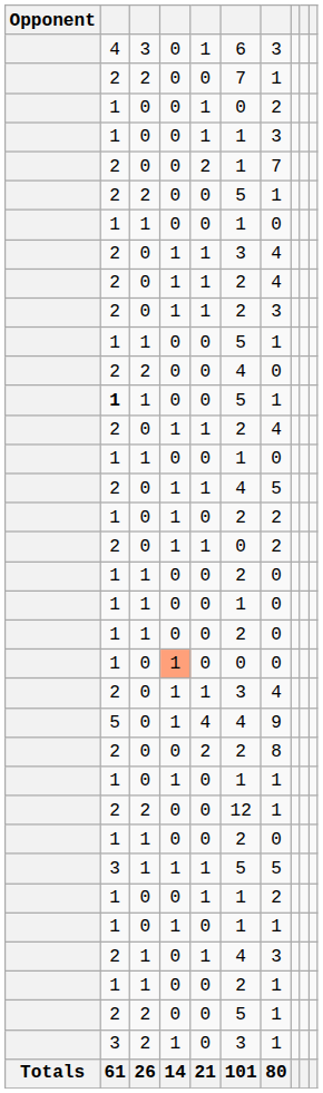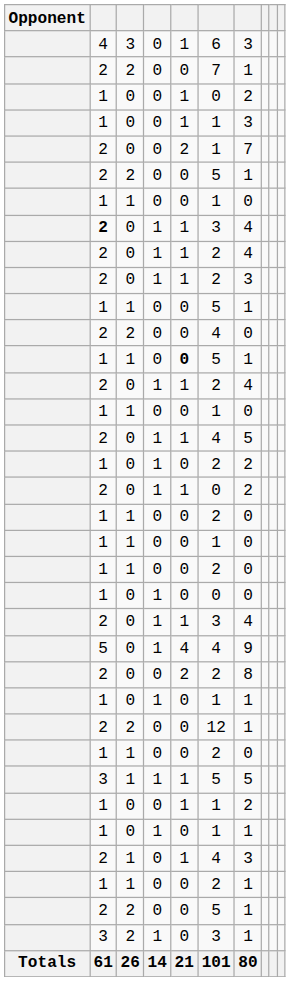row 9 | column 2: normal -> bold
row 14 | column 2: bold -> normal
row 14 | column 5: normal -> bold
row 23 | column 4: lightsalmon background -> no background
